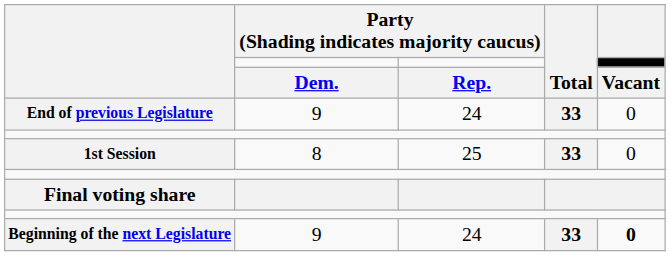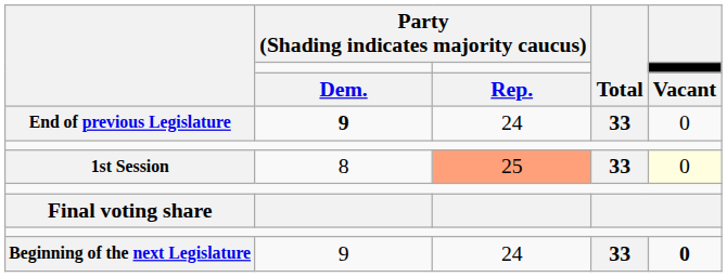End of previous Legislature | column 2: normal -> bold
1st Session | column 3: no background -> lightsalmon background
1st Session | column 5: no background -> lightyellow background
